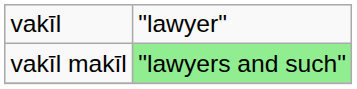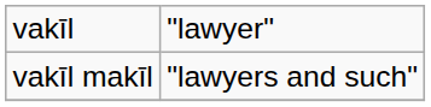vakīl makīl | column 2: lightgreen background -> no background
